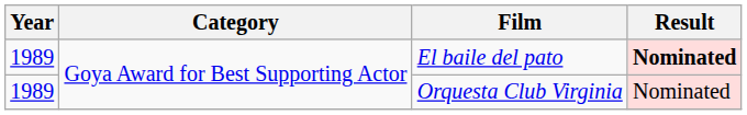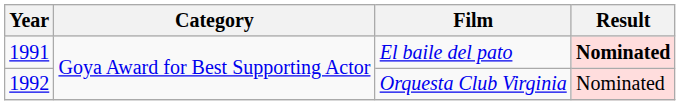El baile del pato | Year: 1989 -> 1991
Orquesta Club Virginia | Year: 1989 -> 1992
